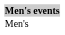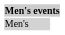Men's | column 1: no background -> lightgrey background
